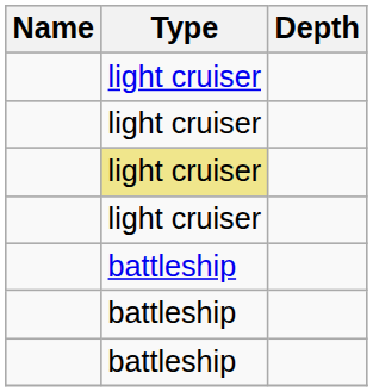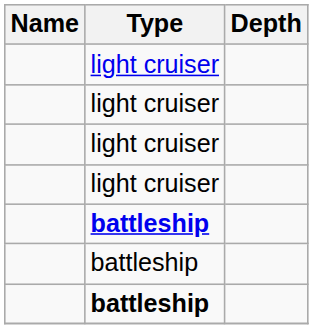row 4 | Type: khaki background -> no background
row 6 | Type: normal -> bold
row 8 | Type: normal -> bold
